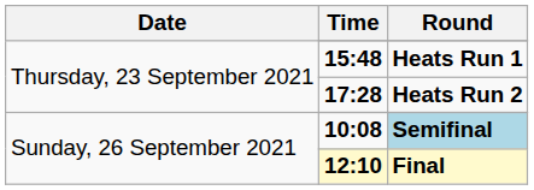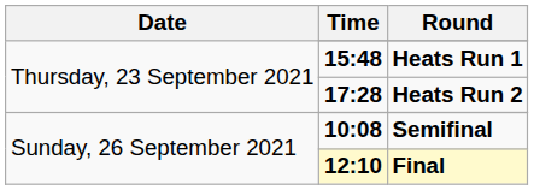10:08 | Round: lightblue background -> no background
